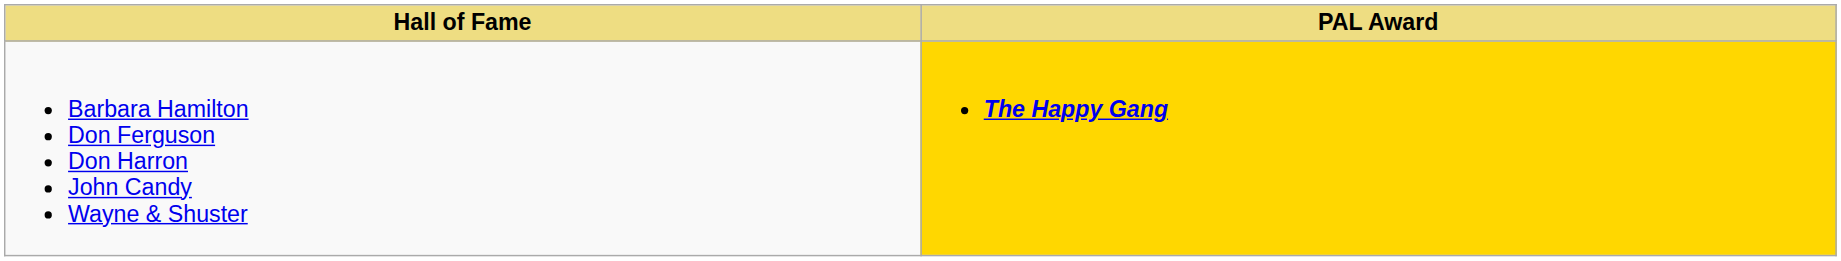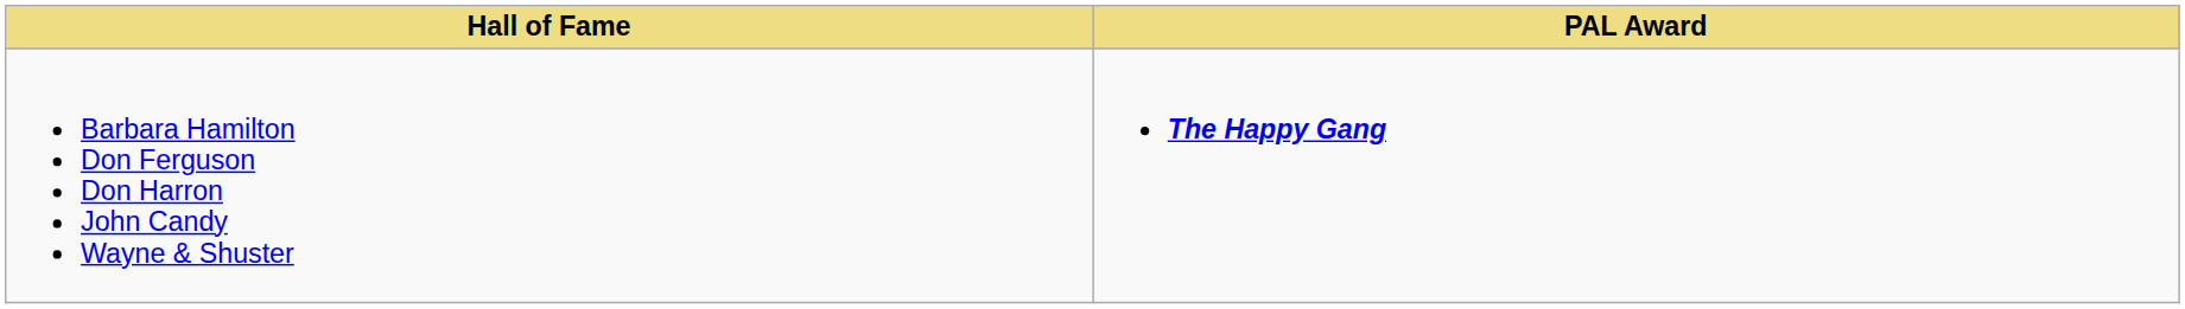row 2 | PAL Award: gold background -> no background
